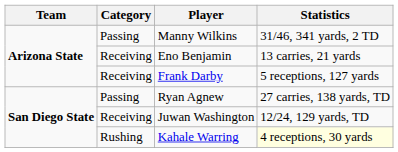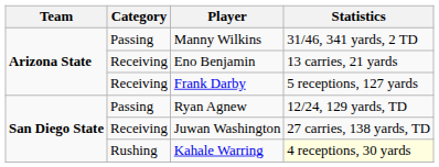Ryan Agnew | Statistics: 27 carries, 138 yards, TD -> 12/24, 129 yards, TD
Juwan Washington | Statistics: 12/24, 129 yards, TD -> 27 carries, 138 yards, TD
